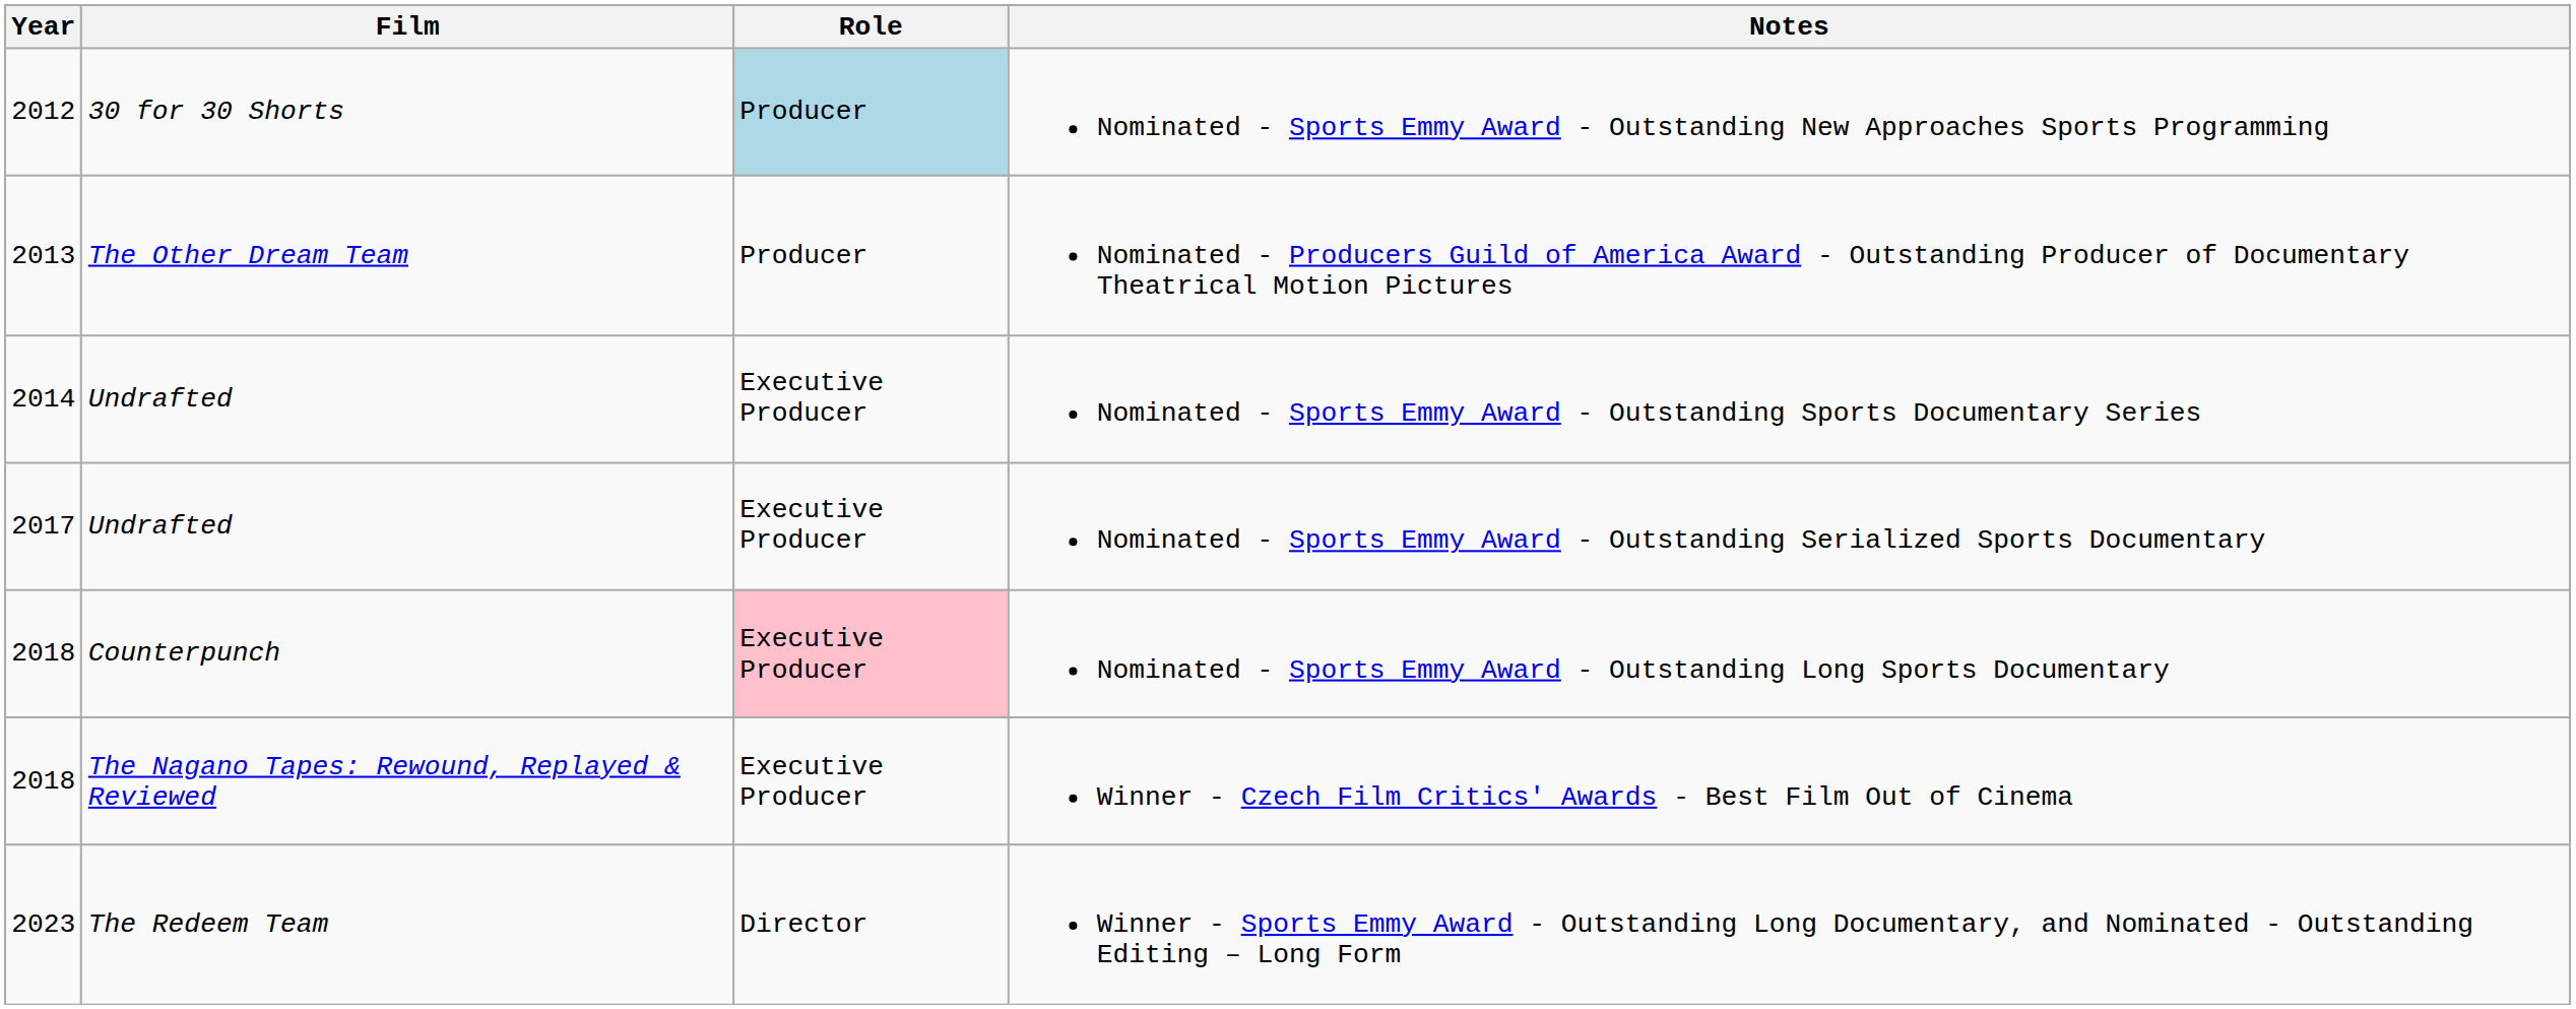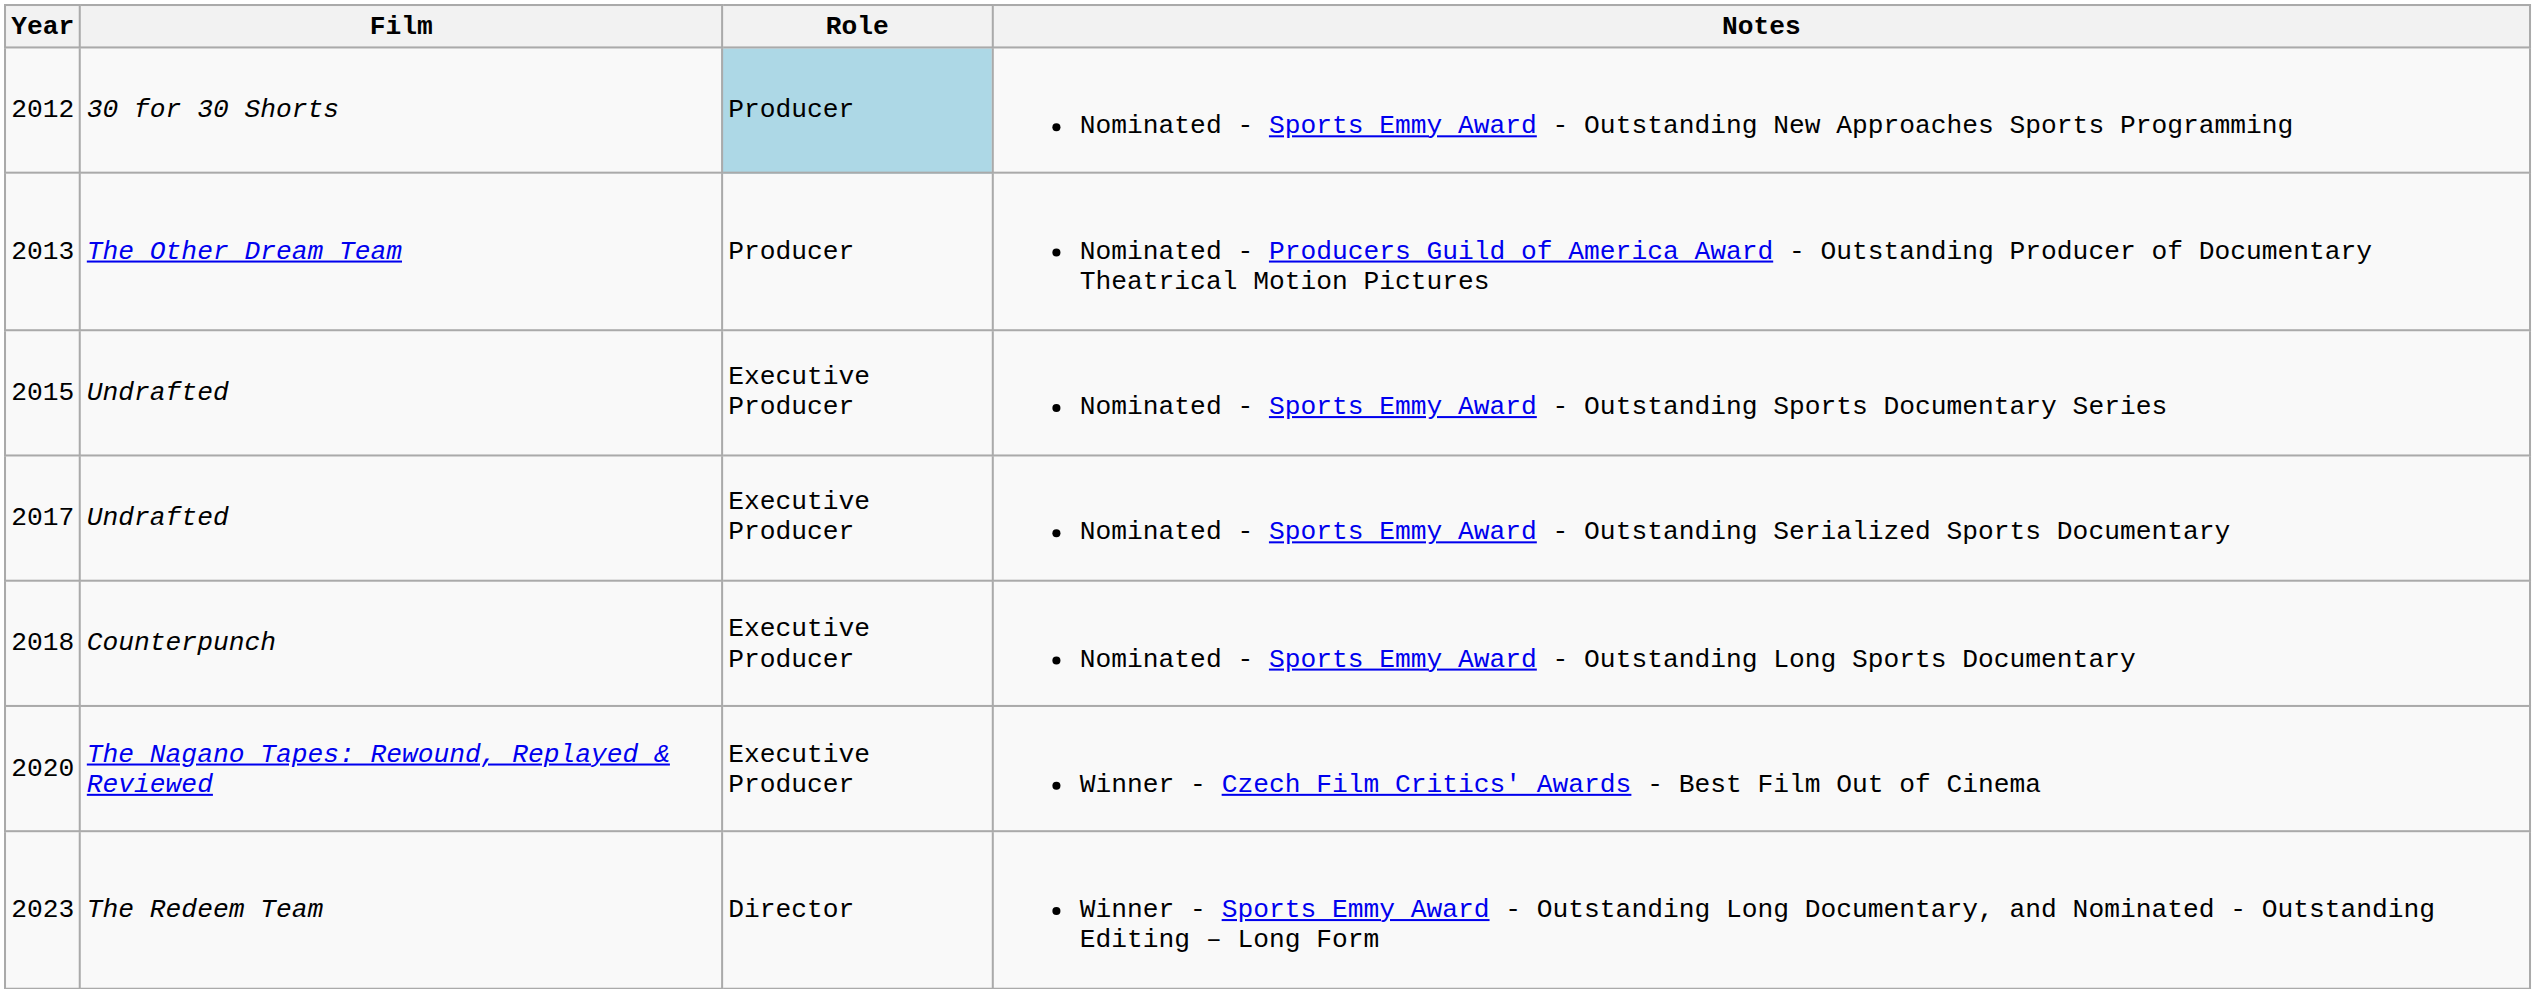row 4 | Year: 2014 -> 2015
row 6 | Role: pink background -> no background
row 7 | Year: 2018 -> 2020
